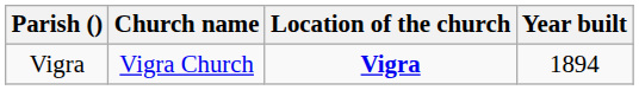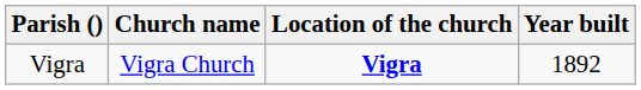row 2 | Year built: 1894 -> 1892
